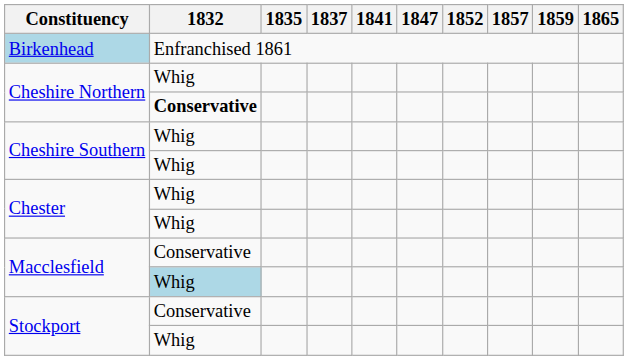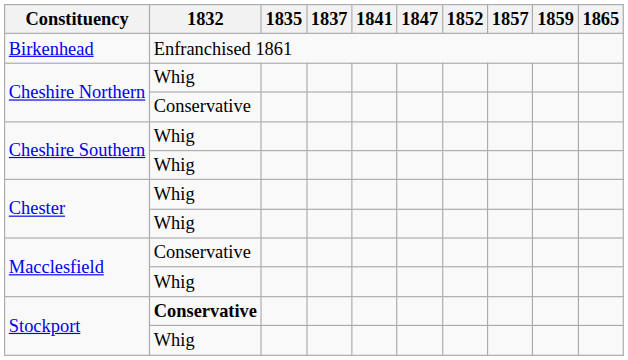Birkenhead | Constituency: lightblue background -> no background
Cheshire Northern / Conservative | 1832: bold -> normal
Macclesfield / Whig | 1832: lightblue background -> no background
Stockport / Conservative | 1832: normal -> bold
